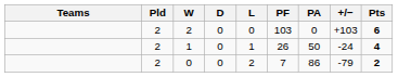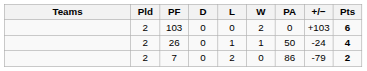columns swapped: W <-> PF
